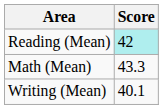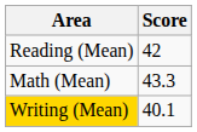row 2 | Score: paleturquoise background -> no background
row 4 | Area: no background -> gold background
